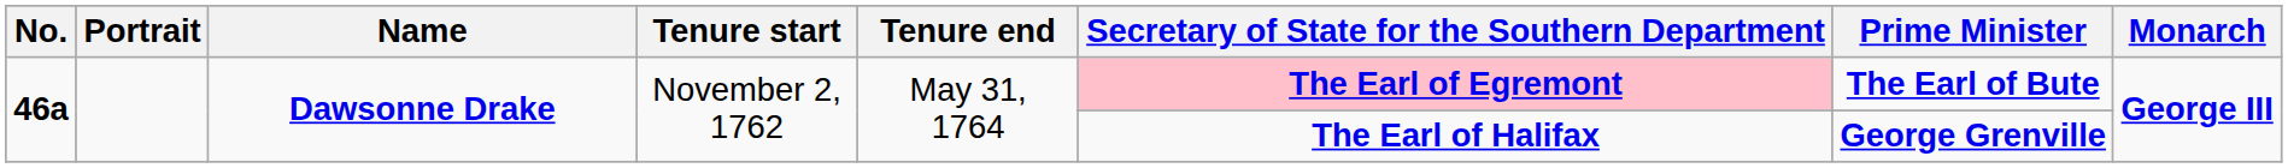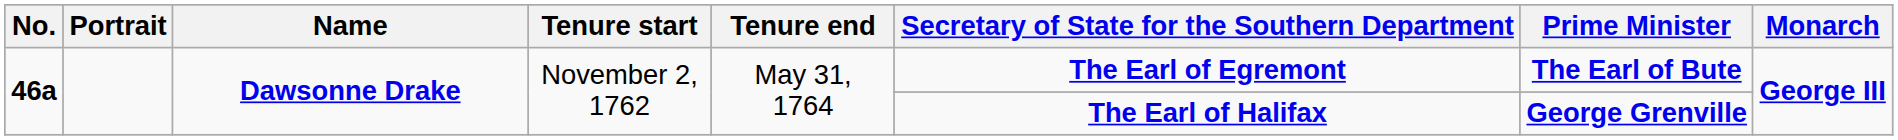row 2 | Secretary of State for the Southern Department: pink background -> no background
